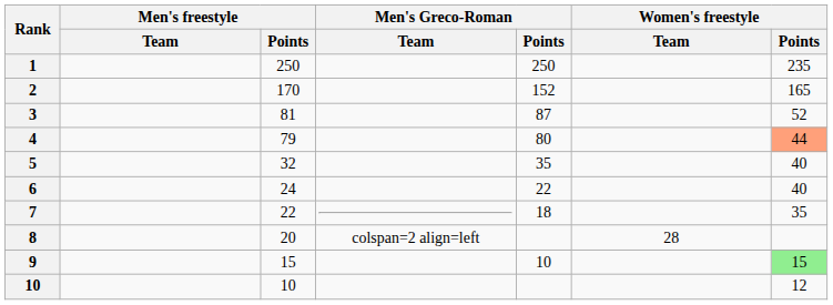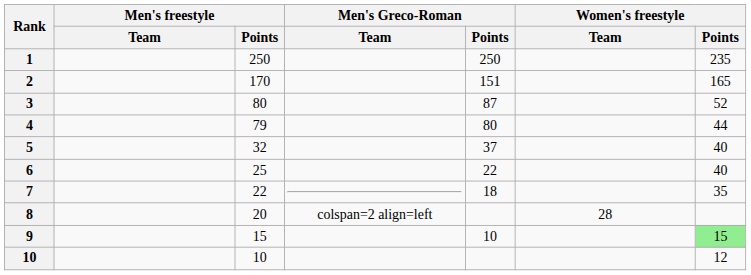2 | Men's Greco-Roman / Points: 152 -> 151
3 | Men's freestyle / Points: 81 -> 80
4 | Women's freestyle / Points: lightsalmon background -> no background
5 | Men's Greco-Roman / Points: 35 -> 37
6 | Men's freestyle / Points: 24 -> 25
